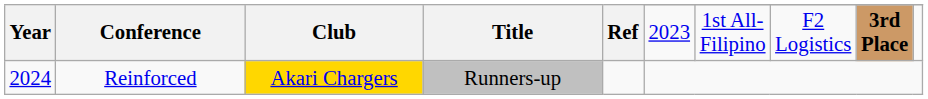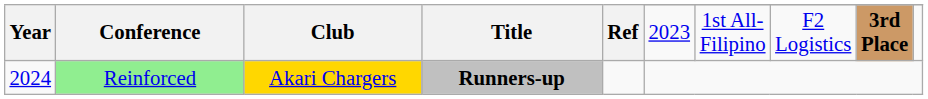2024 | Conference: no background -> lightgreen background
2024 | Title: normal -> bold
